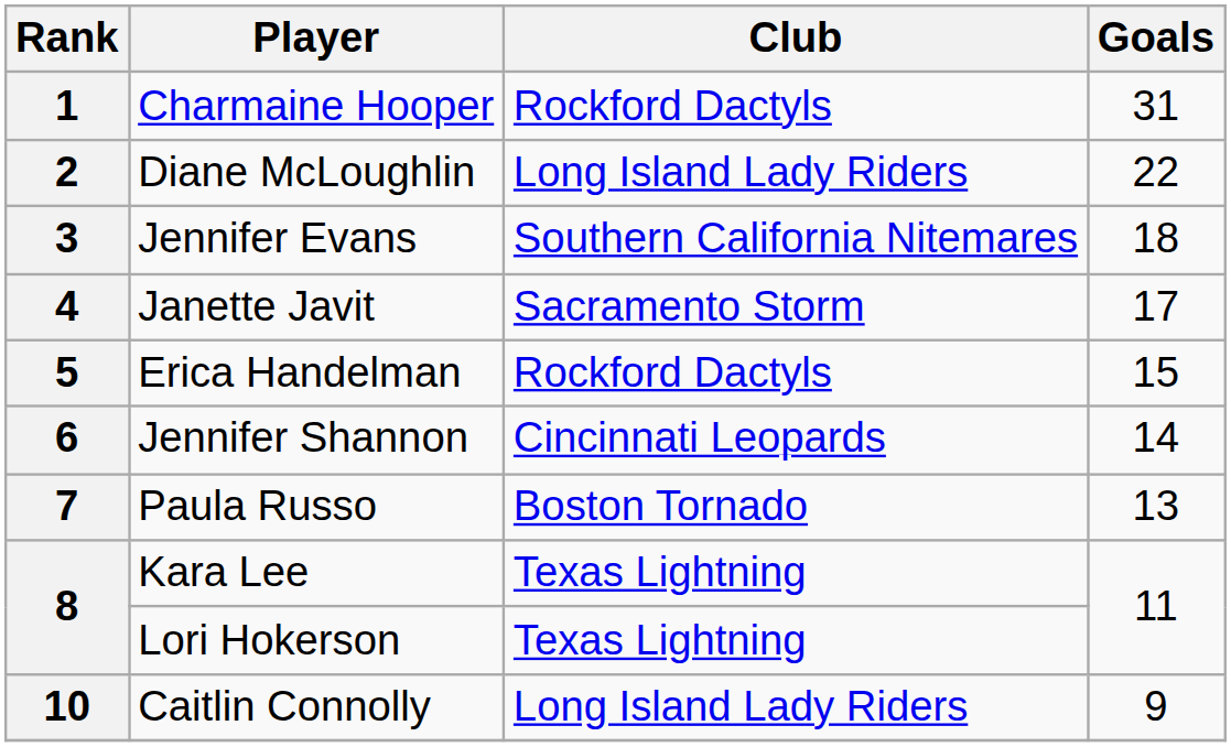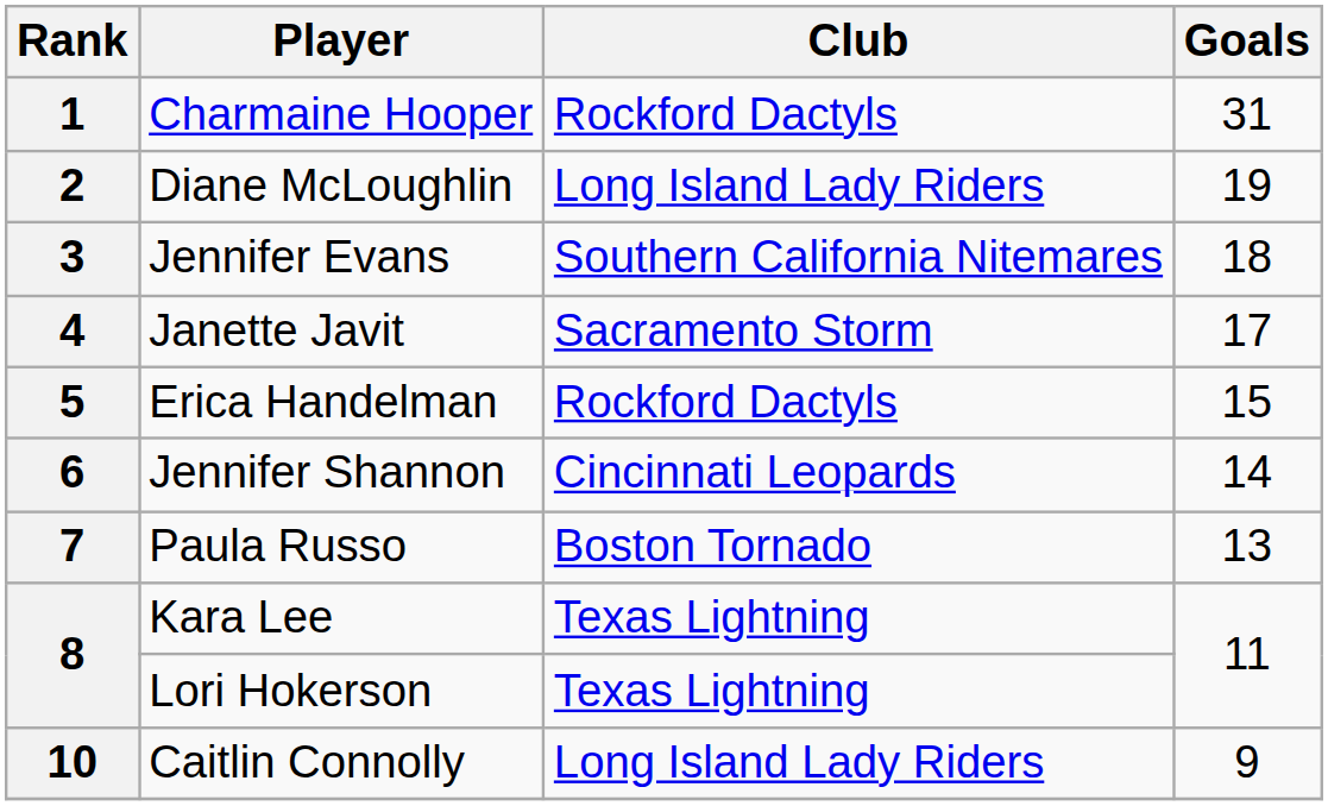2 | Goals: 22 -> 19
